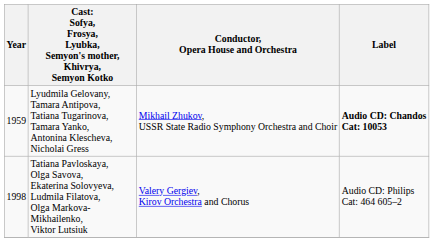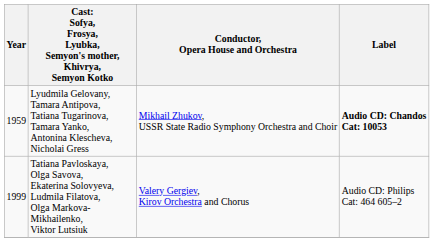row 3 | Year: 1998 -> 1999
